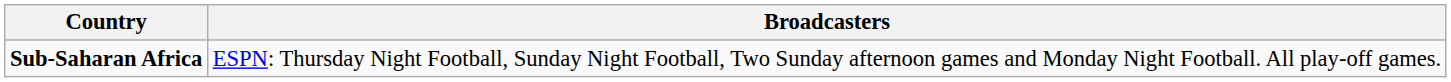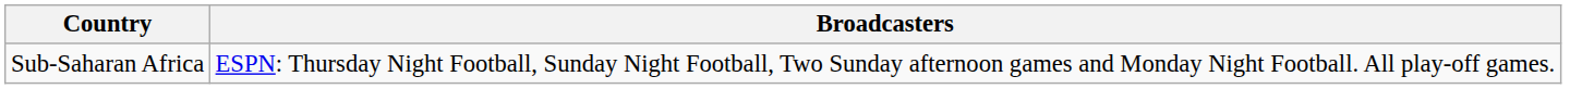row 2 | Country: bold -> normal
